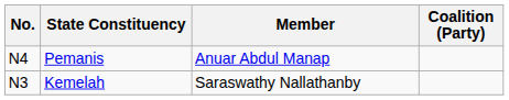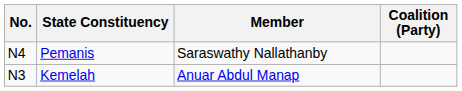Pemanis | Member: Anuar Abdul Manap -> Saraswathy Nallathanby
Kemelah | Member: Saraswathy Nallathanby -> Anuar Abdul Manap
